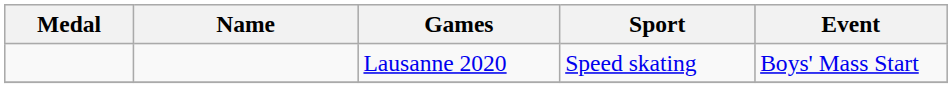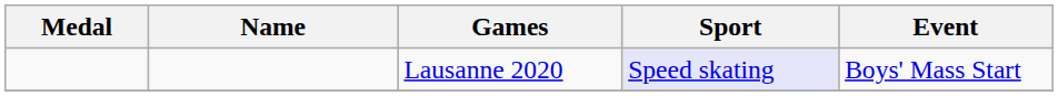Lausanne 2020 | Sport: no background -> lavender background
